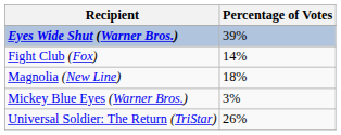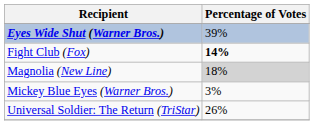Fight Club (Fox) | Percentage of Votes: normal -> bold
Magnolia (New Line) | Percentage of Votes: no background -> lightgrey background
